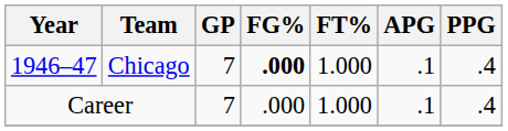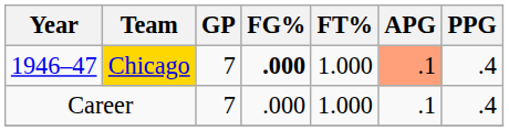1946–47 | Team: no background -> gold background
1946–47 | APG: no background -> lightsalmon background
